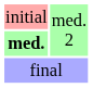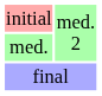med. | column 1: bold -> normal
